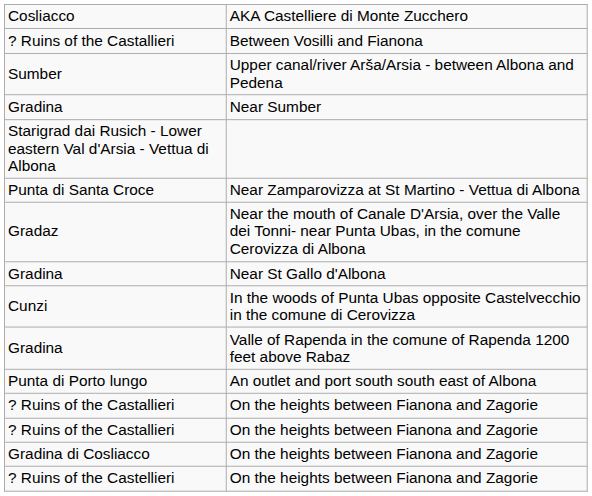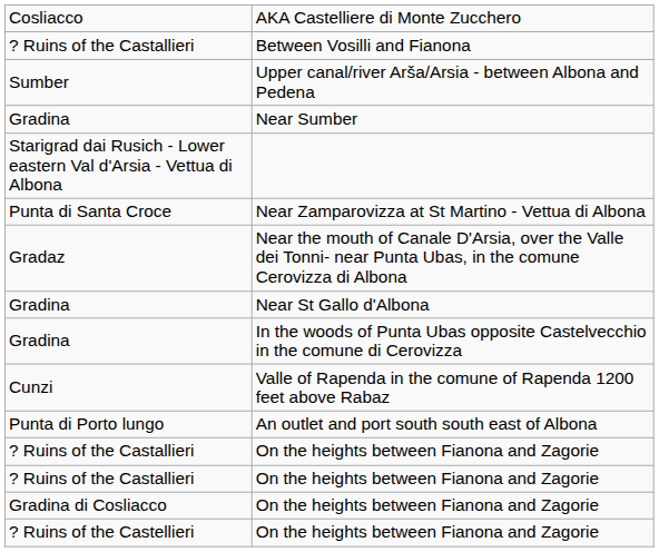row 9 | column 1: Cunzi -> Gradina
row 10 | column 1: Gradina -> Cunzi
